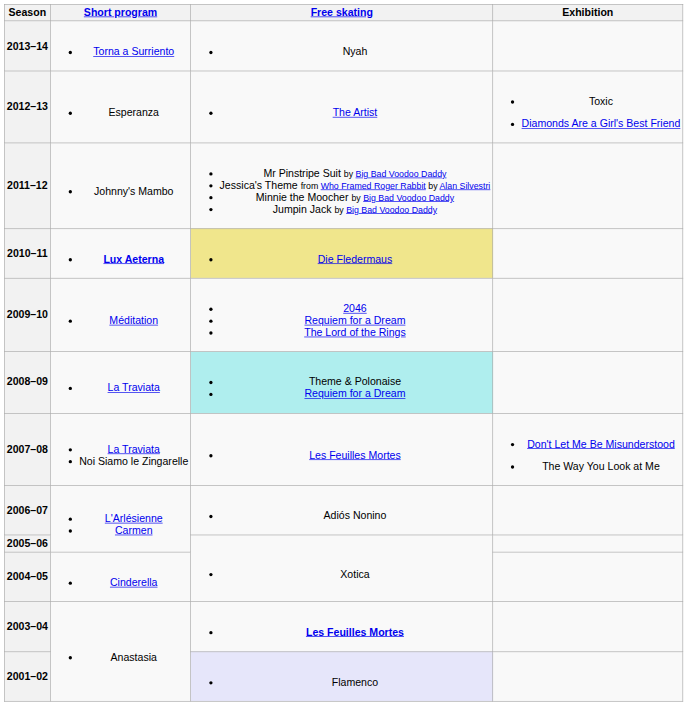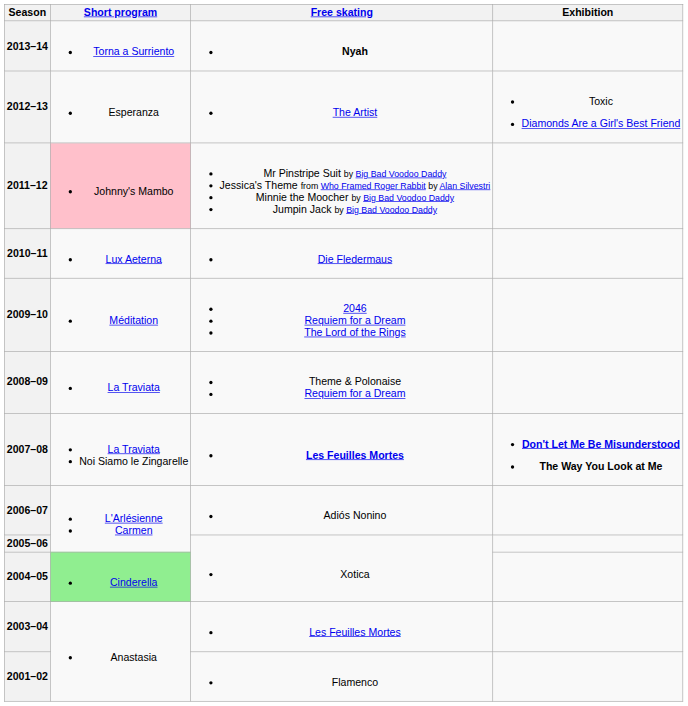2013–14 | Free skating: normal -> bold
2011–12 | Short program: no background -> pink background
2010–11 | Short program: bold -> normal
2010–11 | Free skating: khaki background -> no background
2008–09 | Free skating: paleturquoise background -> no background
2007–08 | Free skating: normal -> bold
2007–08 | Exhibition: normal -> bold
2004–05 | Short program: no background -> lightgreen background
2003–04 | Free skating: bold -> normal
2001–02 | Free skating: lavender background -> no background
